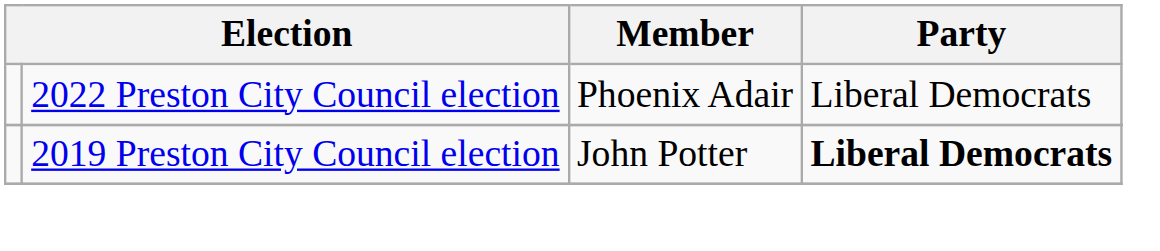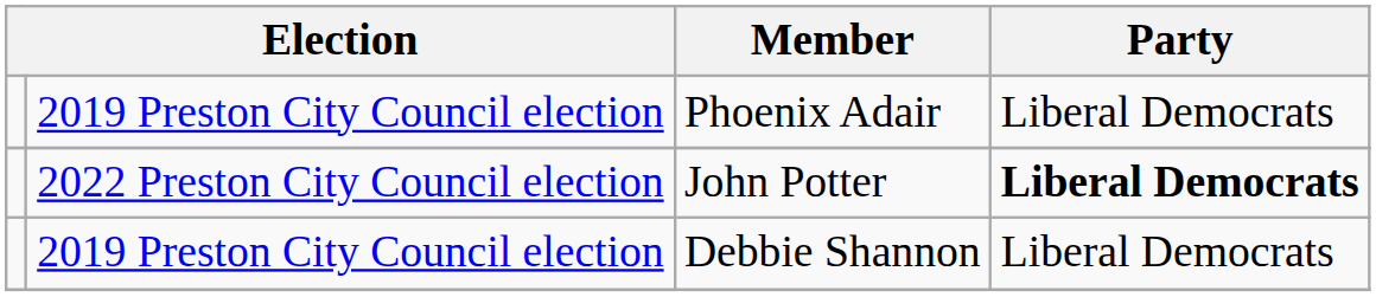Phoenix Adair | column 2: 2022 Preston City Council election -> 2019 Preston City Council election
John Potter | column 2: 2019 Preston City Council election -> 2022 Preston City Council election
+ row: 2019 Preston City Council election | Debbie Shannon | Liberal Democrats
